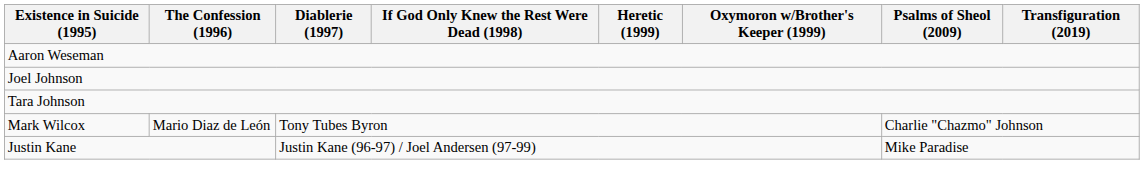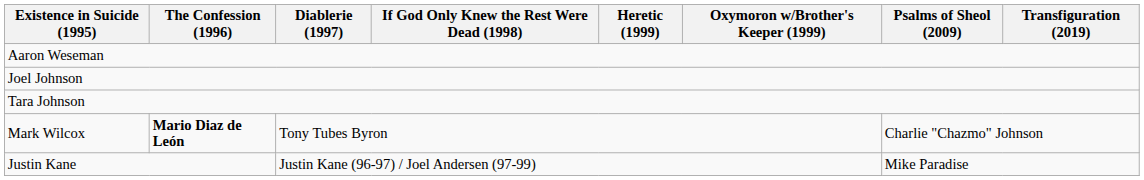Mark Wilcox | The Confession (1996): normal -> bold
